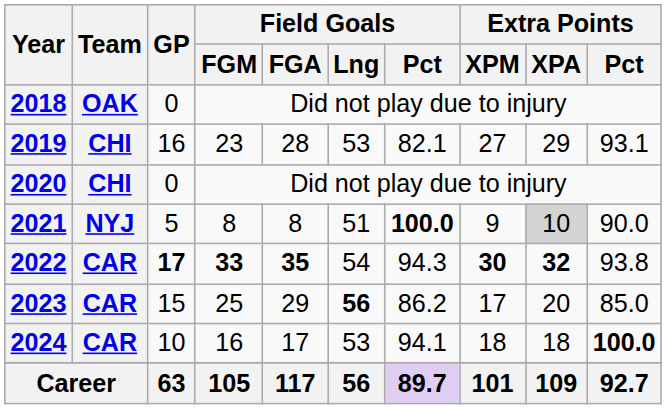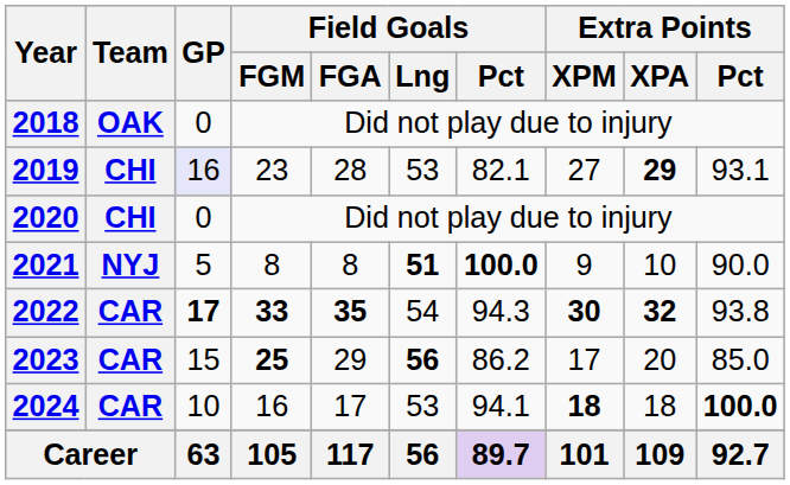2019 | GP: no background -> lavender background
2019 | Extra Points / XPA: normal -> bold
2021 | Field Goals / Lng: normal -> bold
2021 | Extra Points / XPA: lightgrey background -> no background
2023 | Field Goals / FGM: normal -> bold
2024 | Extra Points / XPM: normal -> bold
